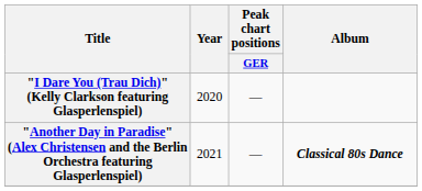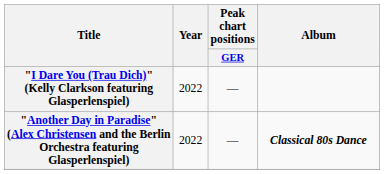row 3 | Year: 2020 -> 2022
row 4 | Year: 2021 -> 2022
